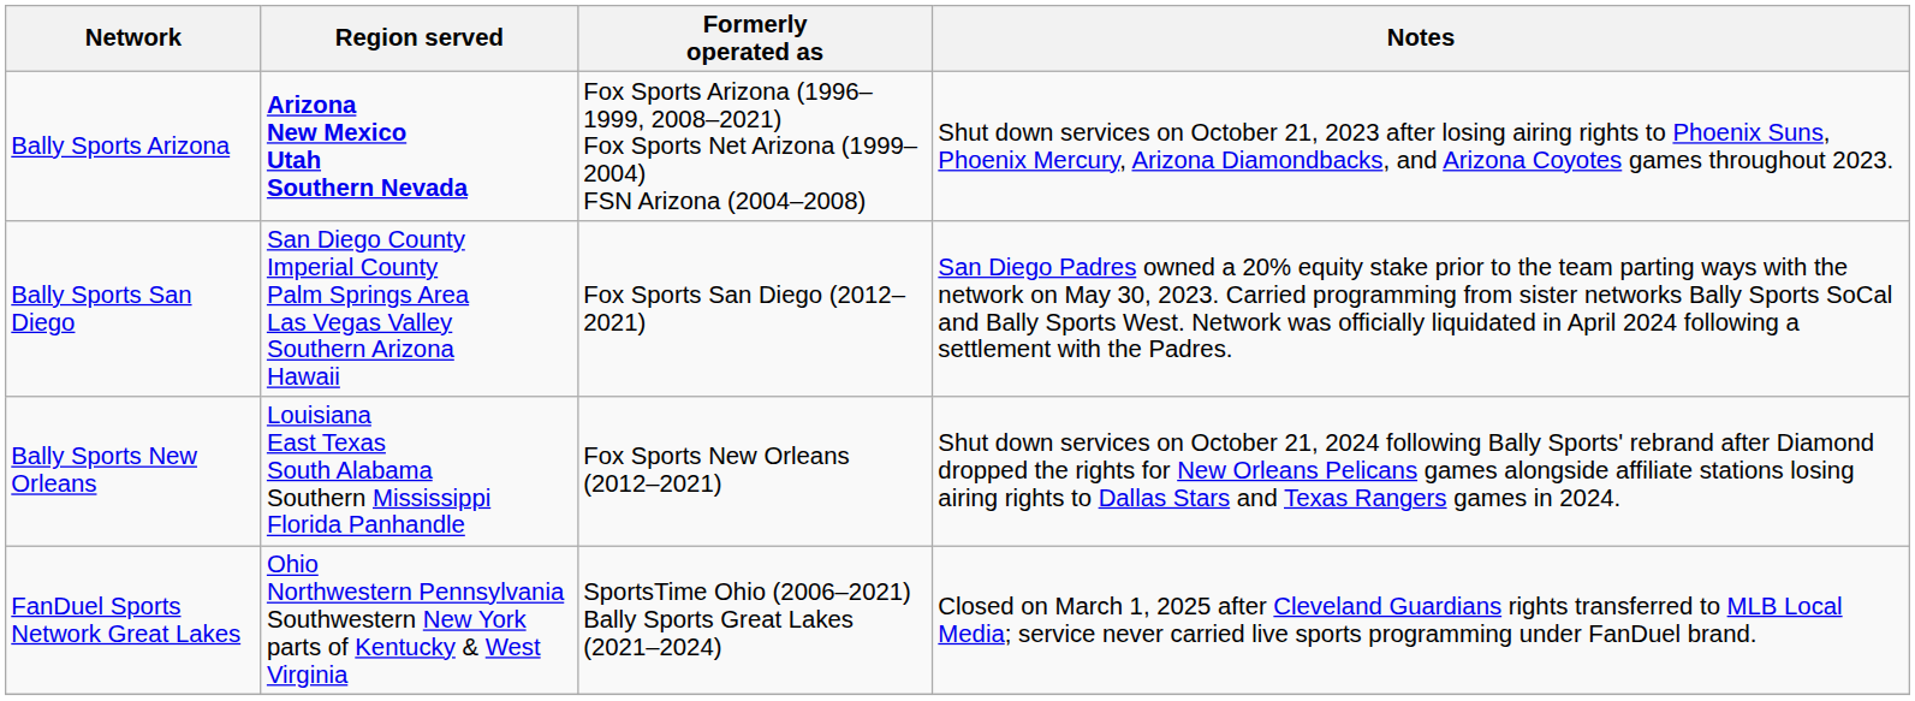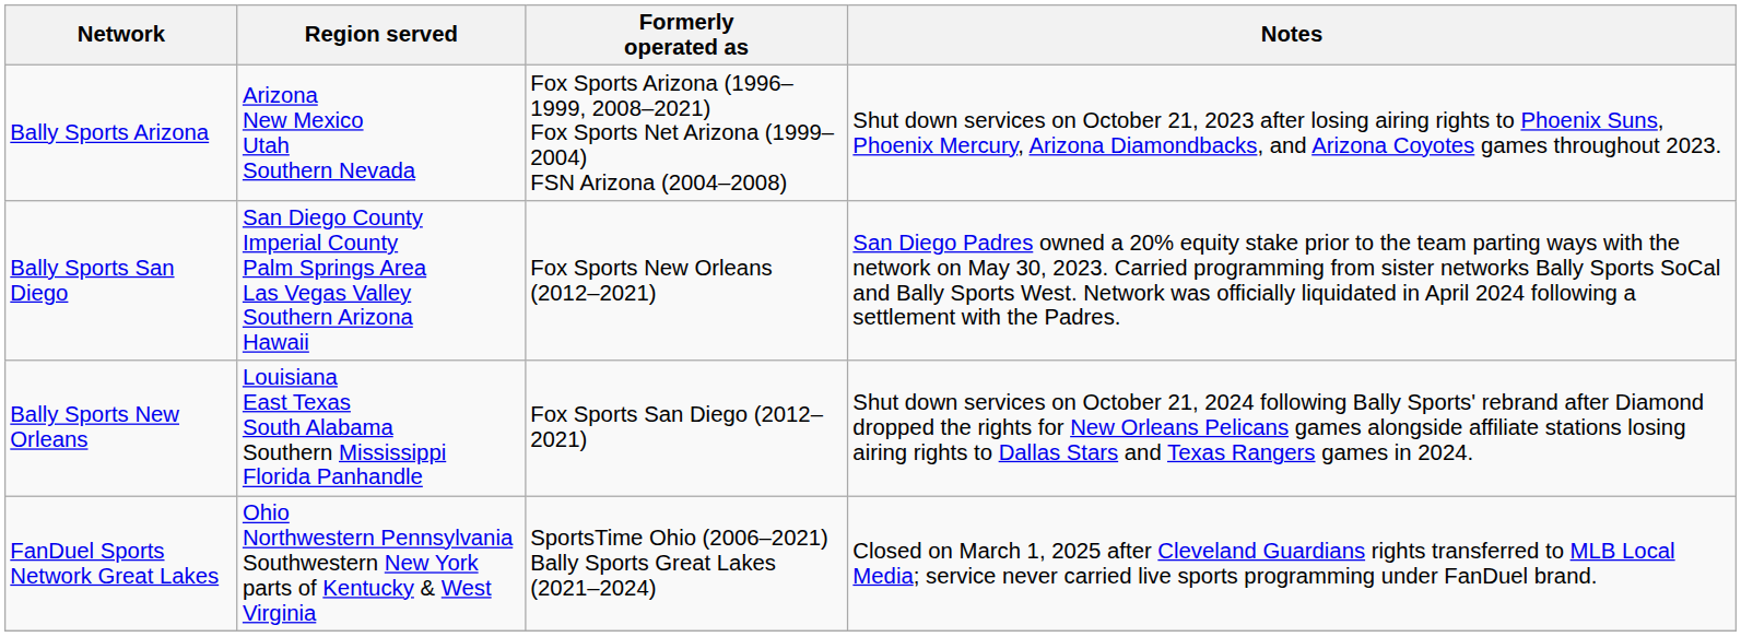Bally Sports Arizona | Region served: bold -> normal
Bally Sports San Diego | Formerly operated as: Fox Sports San Diego (2012–2021) -> Fox Sports New Orleans (2012–2021)
Bally Sports New Orleans | Formerly operated as: Fox Sports New Orleans (2012–2021) -> Fox Sports San Diego (2012–2021)
